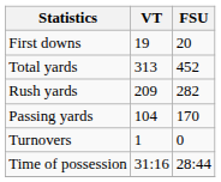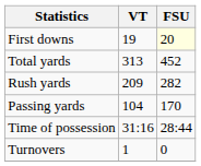First downs | FSU: no background -> lightyellow background
rows swapped: Turnovers <-> Time of possession
